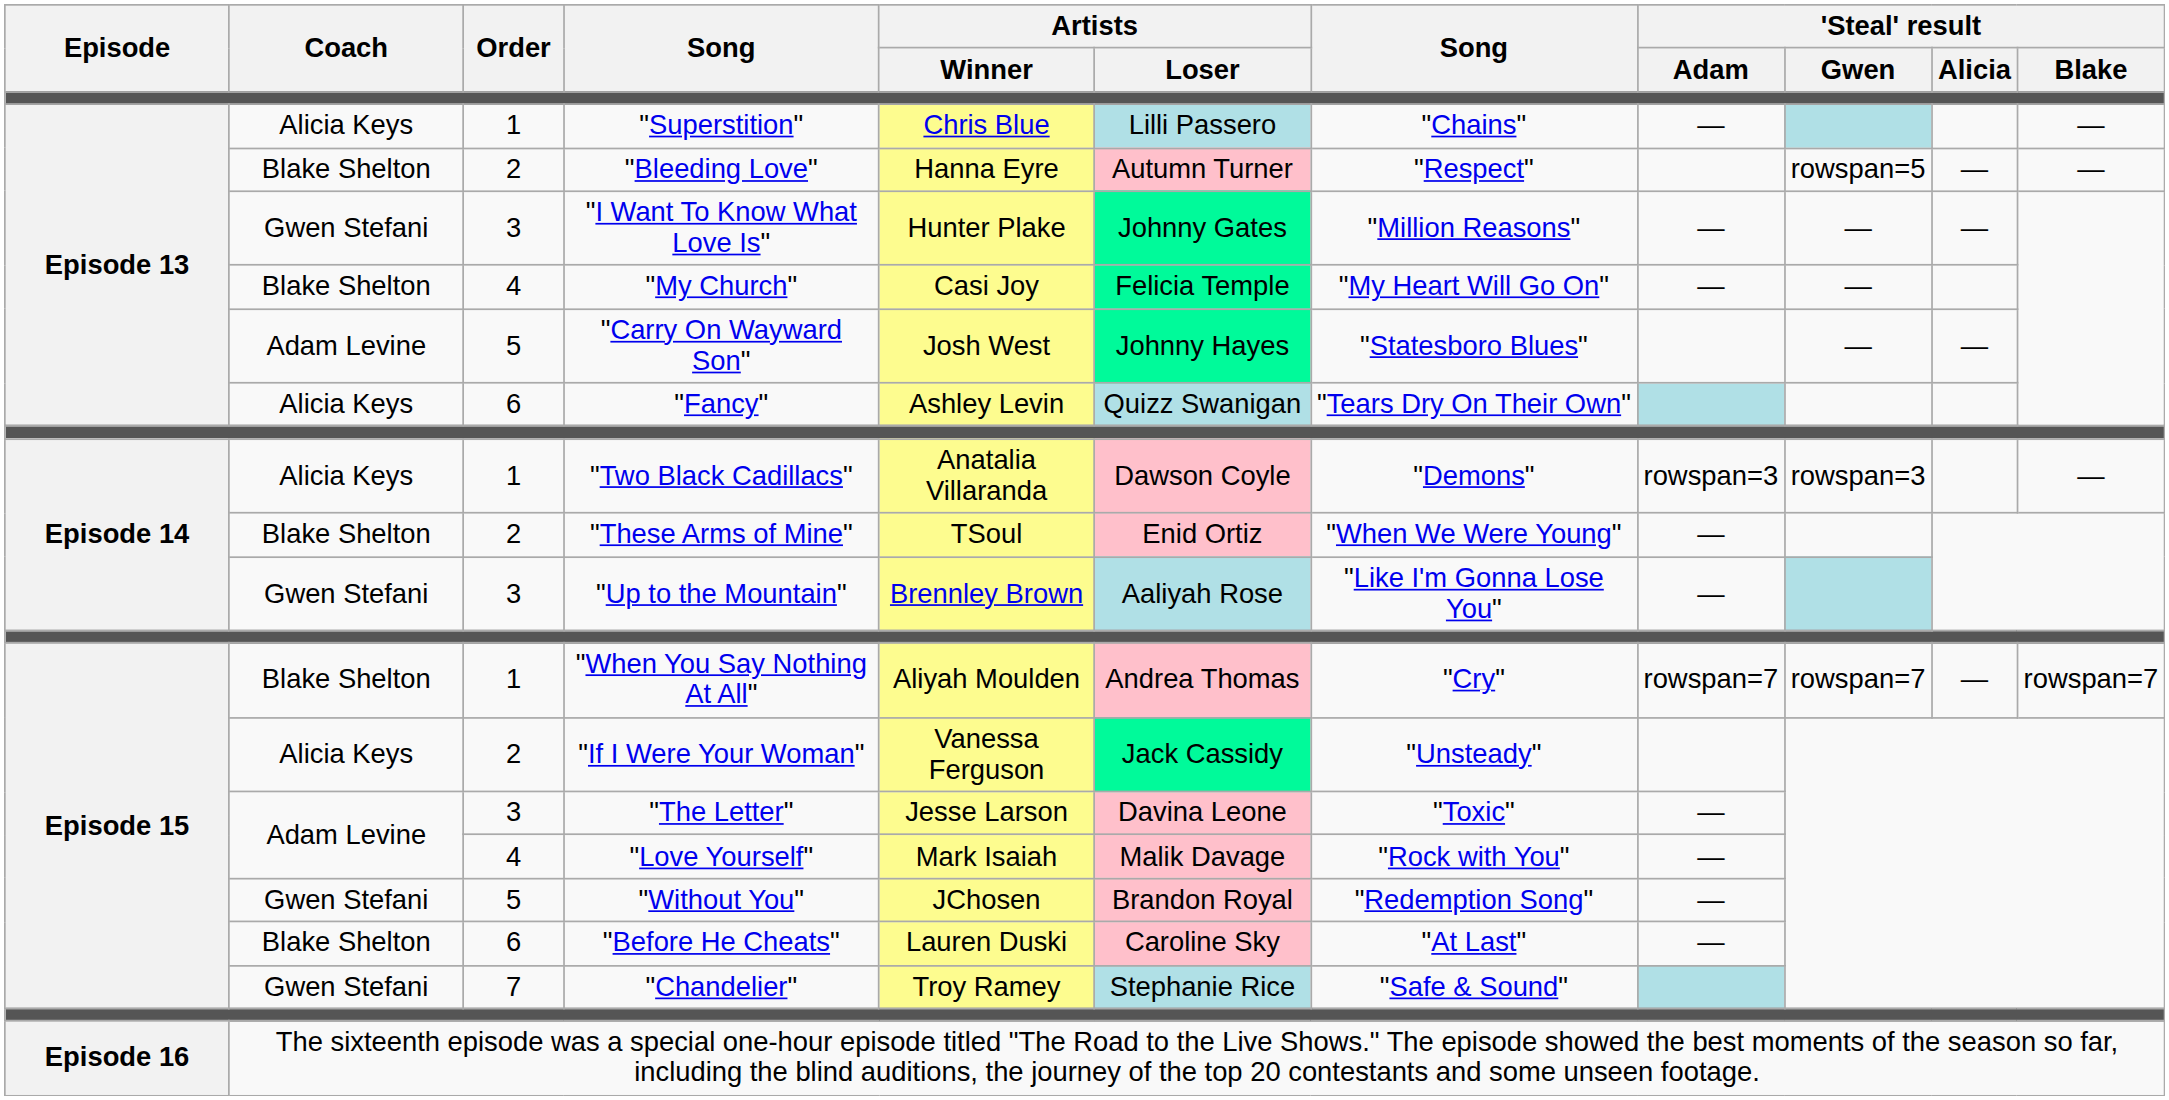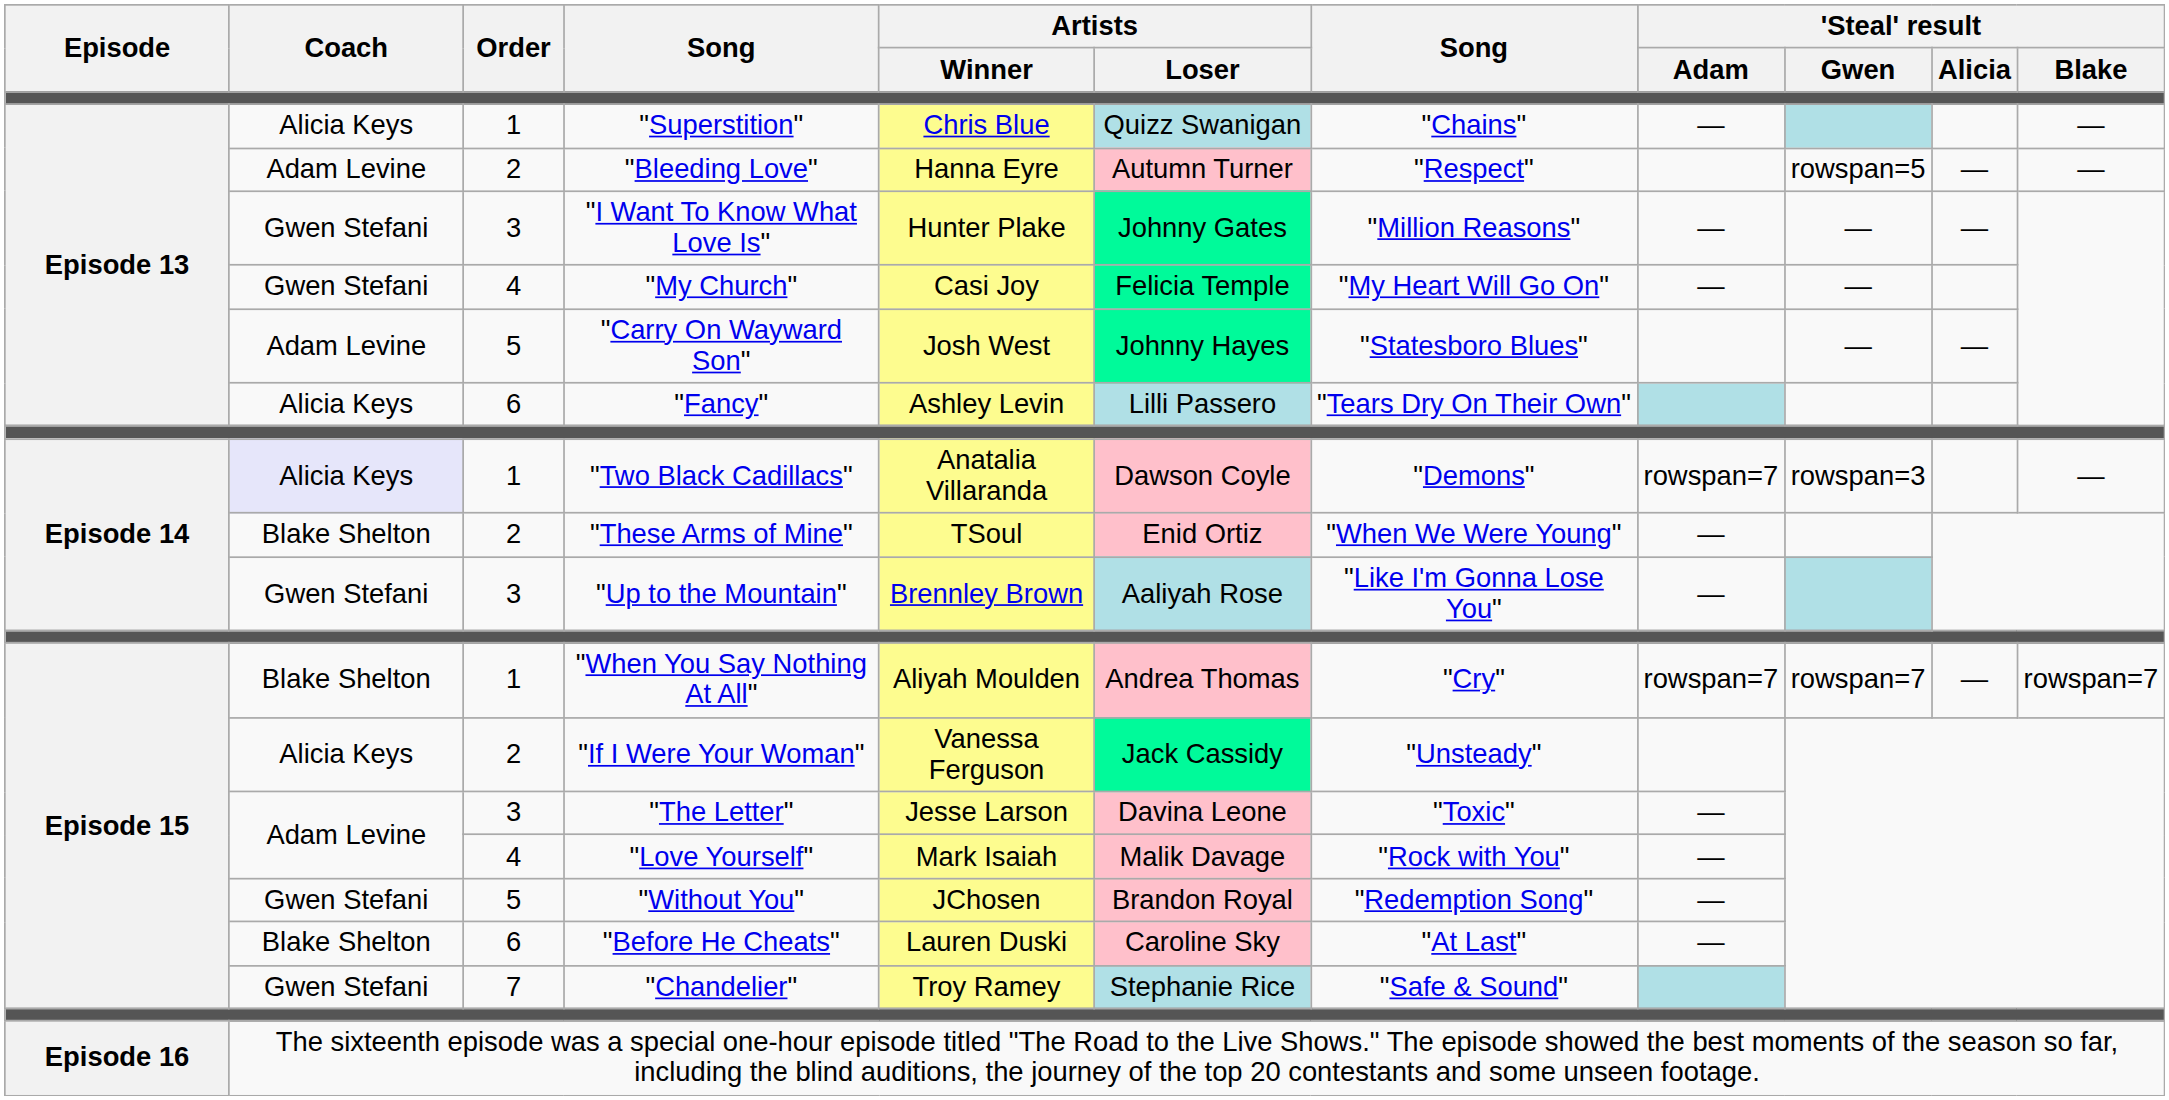"Superstition" | Artists / Loser: Lilli Passero -> Quizz Swanigan
"Bleeding Love" | Coach: Blake Shelton -> Adam Levine
"My Church" | Coach: Blake Shelton -> Gwen Stefani
"Fancy" | Artists / Loser: Quizz Swanigan -> Lilli Passero
"Two Black Cadillacs" | Coach: no background -> lavender background
"Two Black Cadillacs" | 'Steal' result / Adam: rowspan=3 -> rowspan=7
